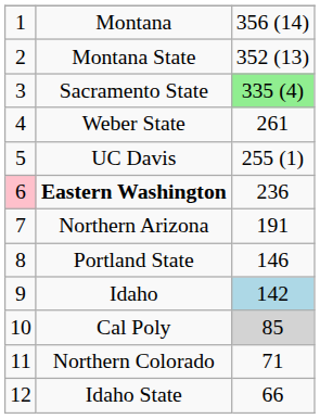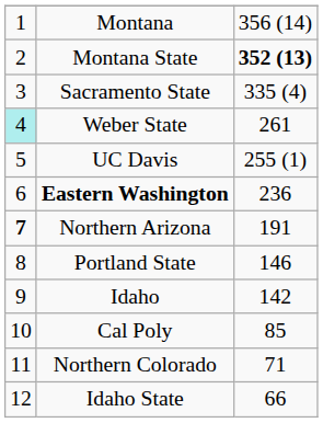Montana State | column 3: normal -> bold
Sacramento State | column 3: lightgreen background -> no background
Weber State | column 1: no background -> paleturquoise background
Eastern Washington | column 1: pink background -> no background
Northern Arizona | column 1: normal -> bold
Idaho | column 3: lightblue background -> no background
Cal Poly | column 3: lightgrey background -> no background
